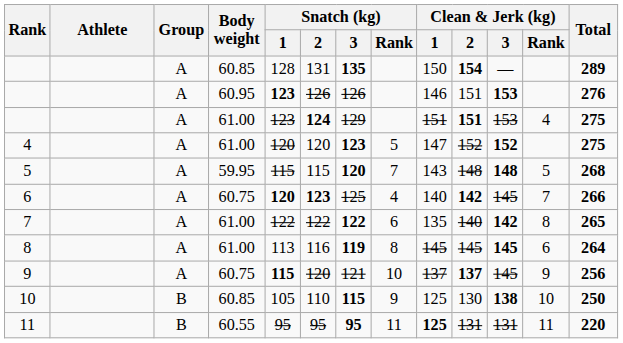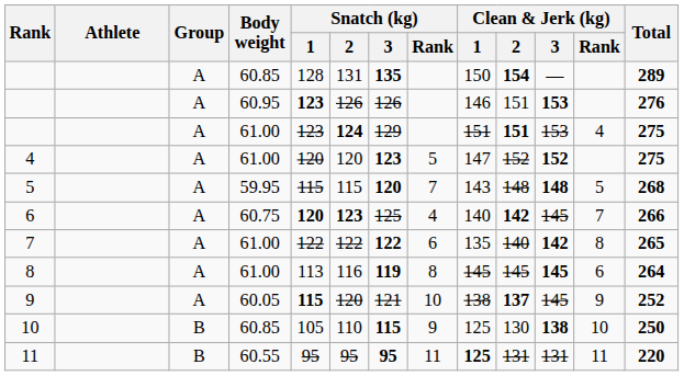row 11 | Body weight: 60.75 -> 60.05
row 11 | Clean & Jerk (kg) / 1: 137 -> 138
row 11 | Total: 256 -> 252
